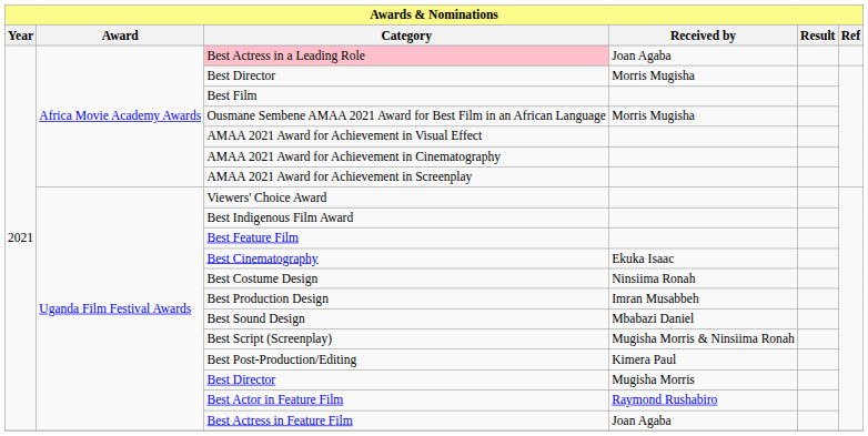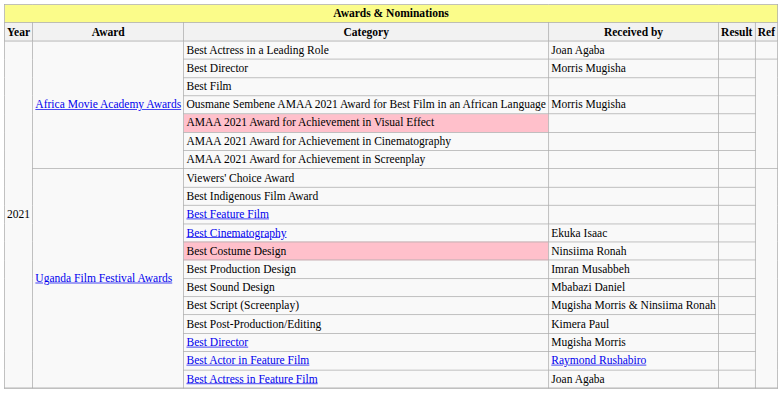Best Actress in a Leading Role | Category: pink background -> no background
AMAA 2021 Award for Achievement in Visual Effect | Category: no background -> pink background
Best Costume Design | Category: no background -> pink background
